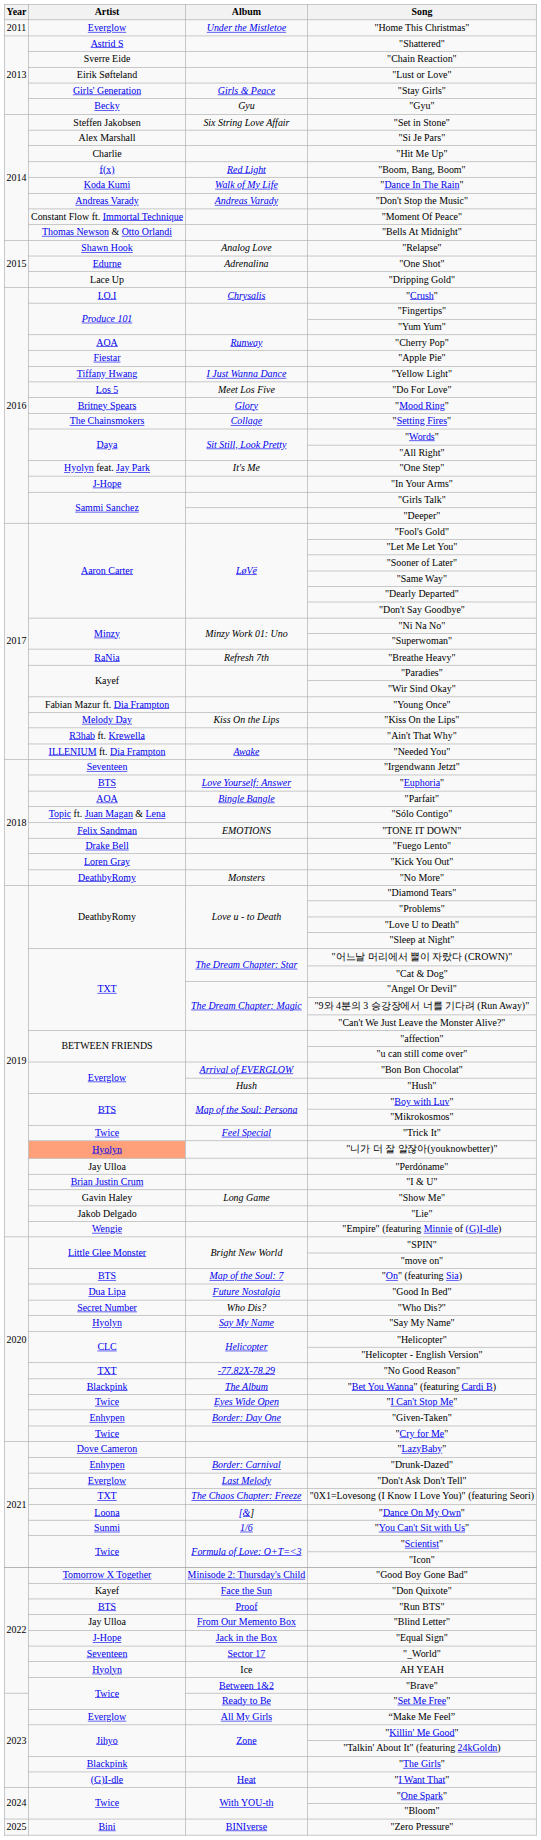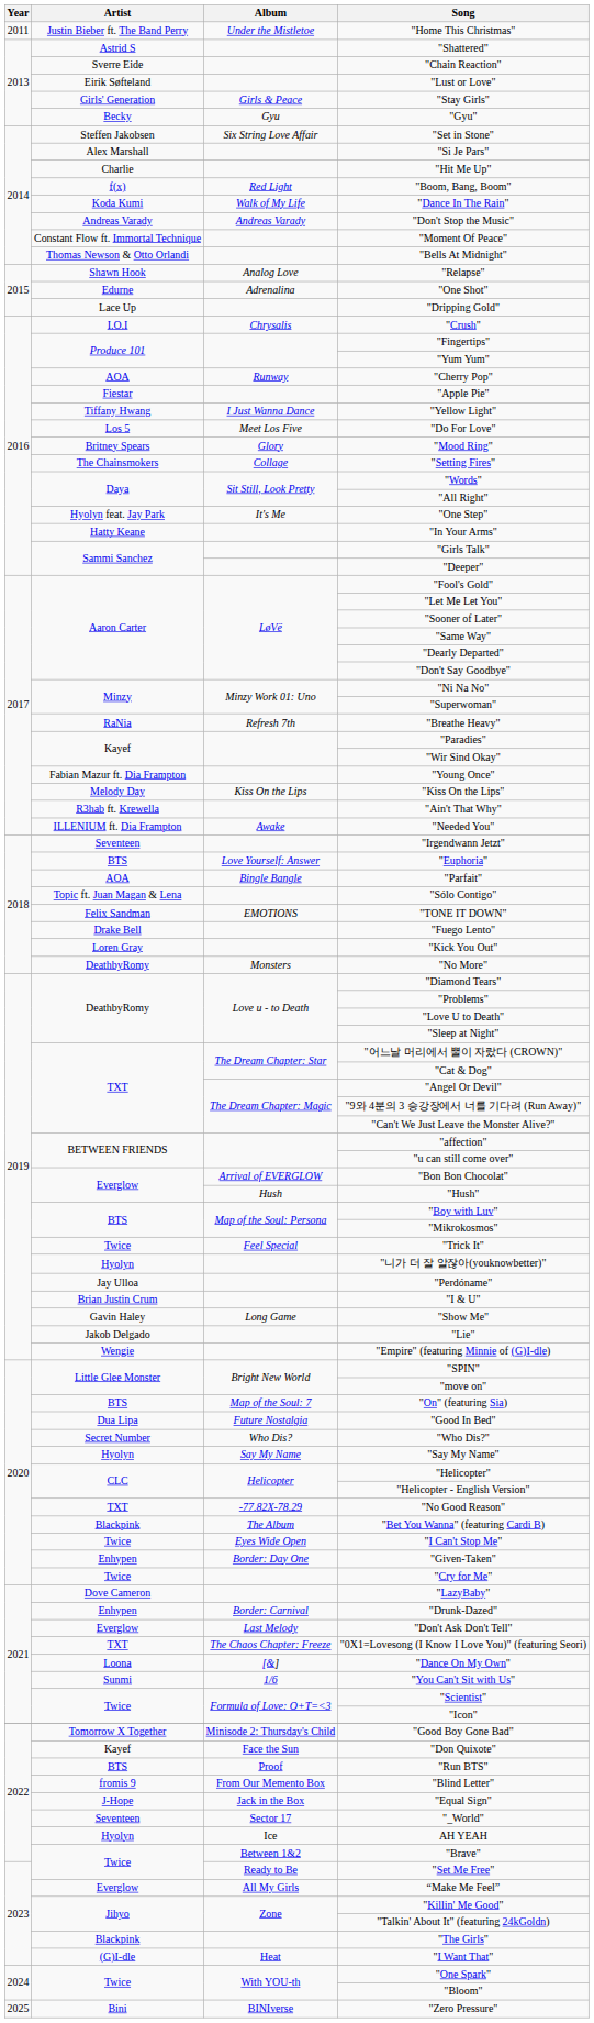"Home This Christmas" | Artist: Everglow -> Justin Bieber ft. The Band Perry
"In Your Arms" | Artist: J-Hope -> Hatty Keane
"니가 더 잘 알잖아(youknowbetter)" | Artist: lightsalmon background -> no background
"Blind Letter" | Artist: Jay Ulloa -> fromis 9
